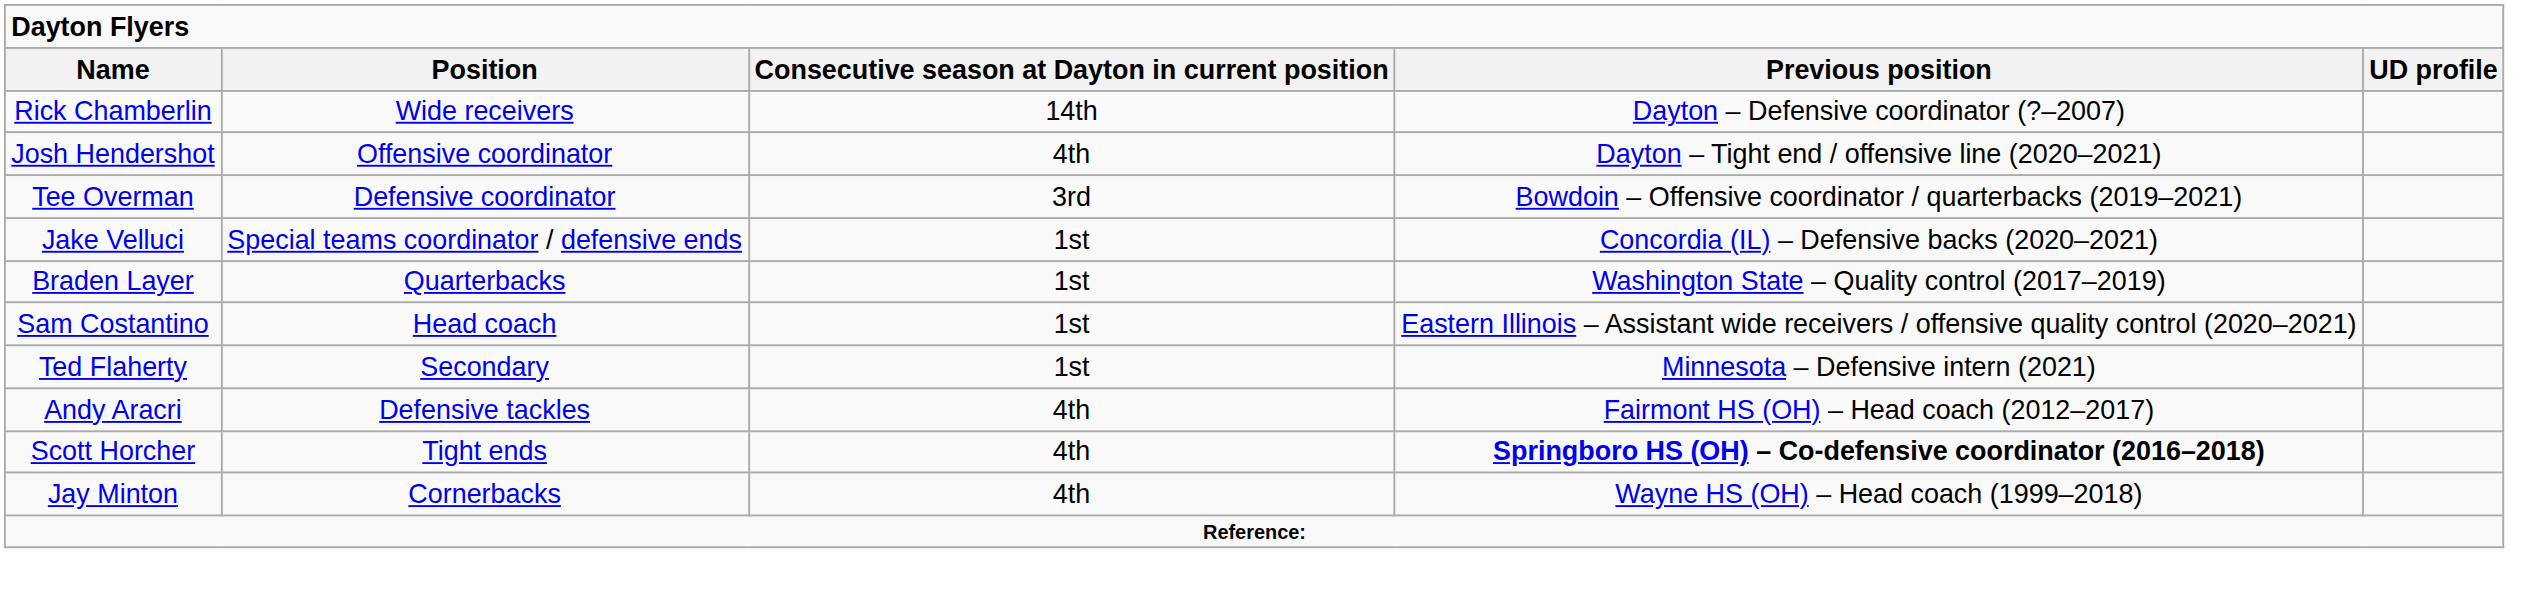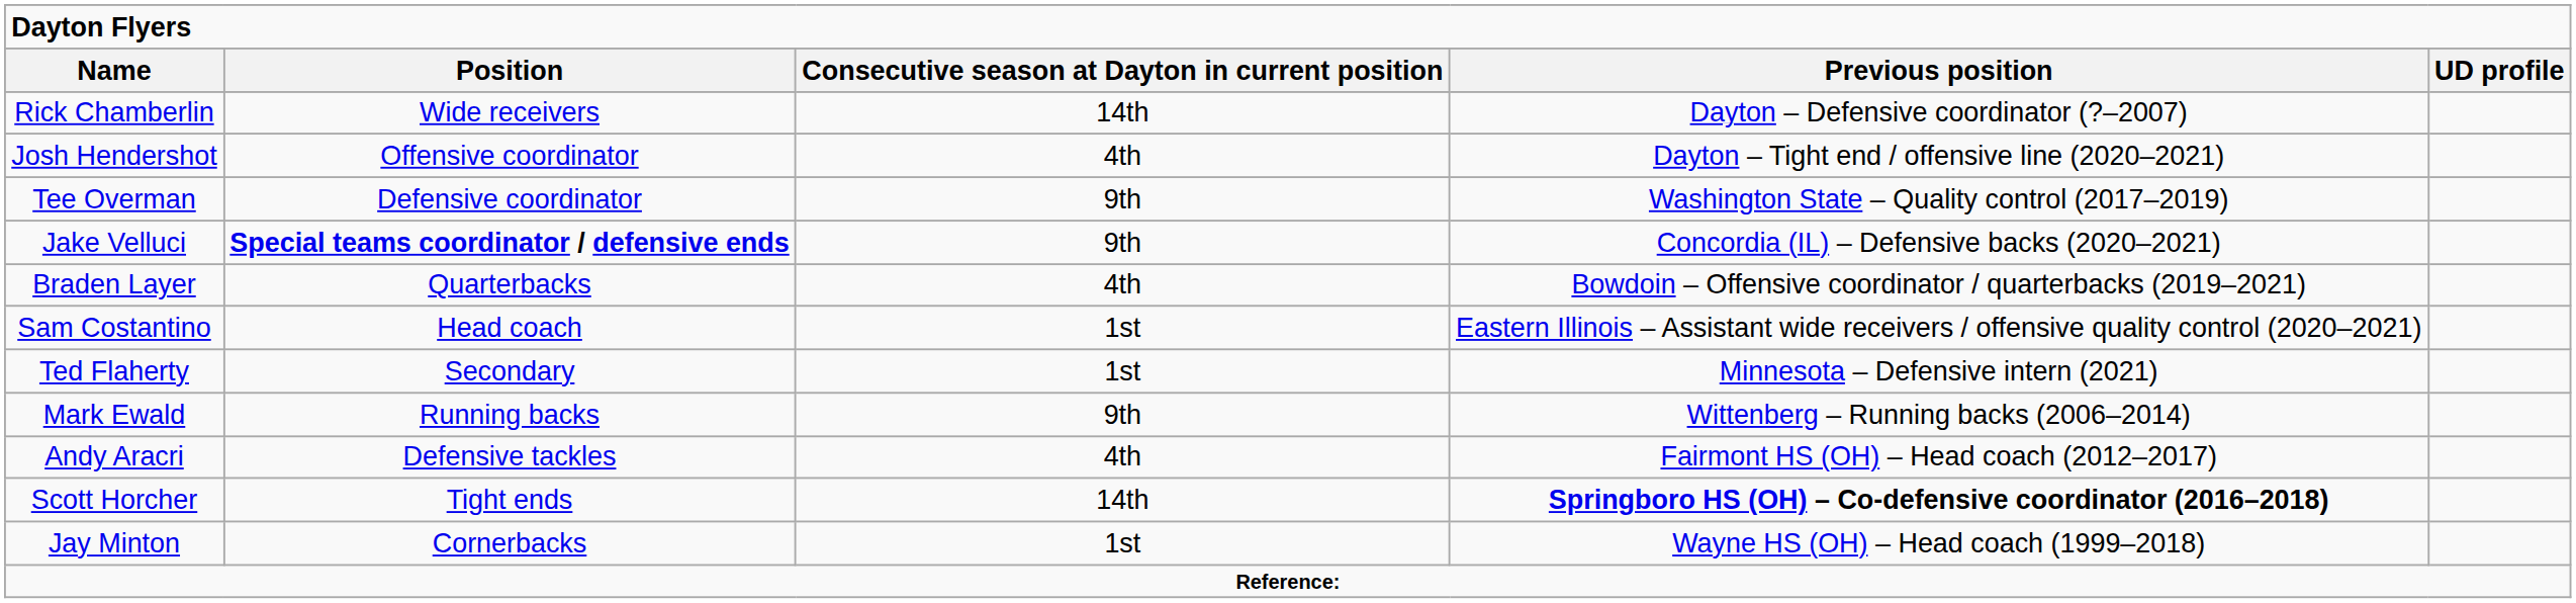Tee Overman | Consecutive season at Dayton in current position: 3rd -> 9th
Tee Overman | Previous position: Bowdoin – Offensive coordinator / quarterbacks (2019–2021) -> Washington State – Quality control (2017–2019)
Jake Velluci | Position: normal -> bold
Jake Velluci | Consecutive season at Dayton in current position: 1st -> 9th
Braden Layer | Consecutive season at Dayton in current position: 1st -> 4th
Braden Layer | Previous position: Washington State – Quality control (2017–2019) -> Bowdoin – Offensive coordinator / quarterbacks (2019–2021)
+ row: Mark Ewald | Running backs | 9th | Wittenberg – Running backs (2006–2014)
Scott Horcher | Consecutive season at Dayton in current position: 4th -> 14th
Jay Minton | Consecutive season at Dayton in current position: 4th -> 1st
